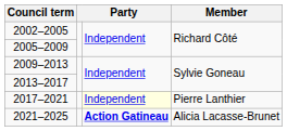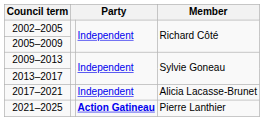2017–2021 | column 3: lightyellow background -> no background
2017–2021 | Member: Pierre Lanthier -> Alicia Lacasse-Brunet
2021–2025 | Member: Alicia Lacasse-Brunet -> Pierre Lanthier
